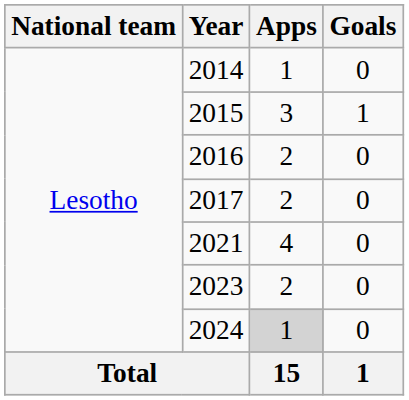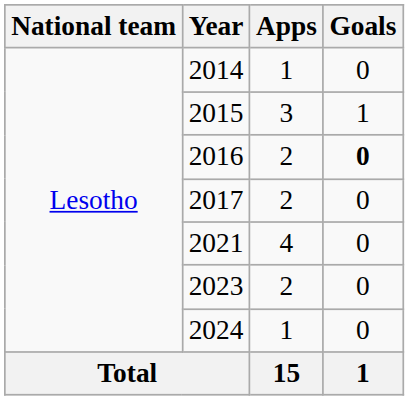2016 | Goals: normal -> bold
2024 | Apps: lightgrey background -> no background
